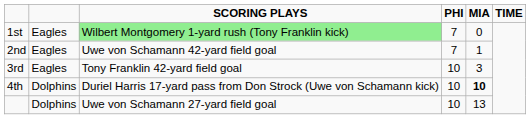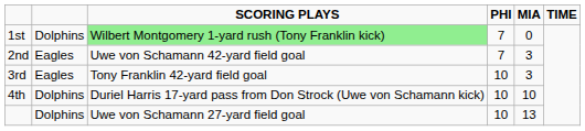1st | column 2: Eagles -> Dolphins
2nd | MIA: 1 -> 3
4th | MIA: bold -> normal
